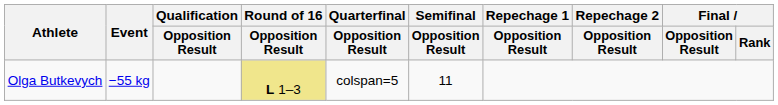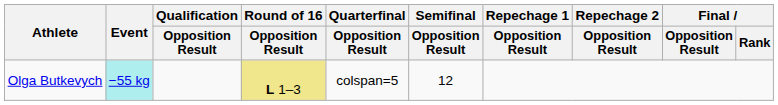Olga Butkevych | Event: no background -> paleturquoise background
Olga Butkevych | Semifinal / Opposition Result: 11 -> 12
